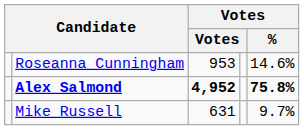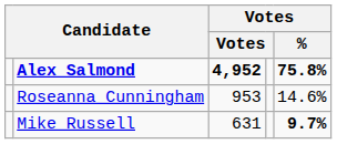rows swapped: Alex Salmond <-> Roseanna Cunningham
Mike Russell | Votes / %: normal -> bold
